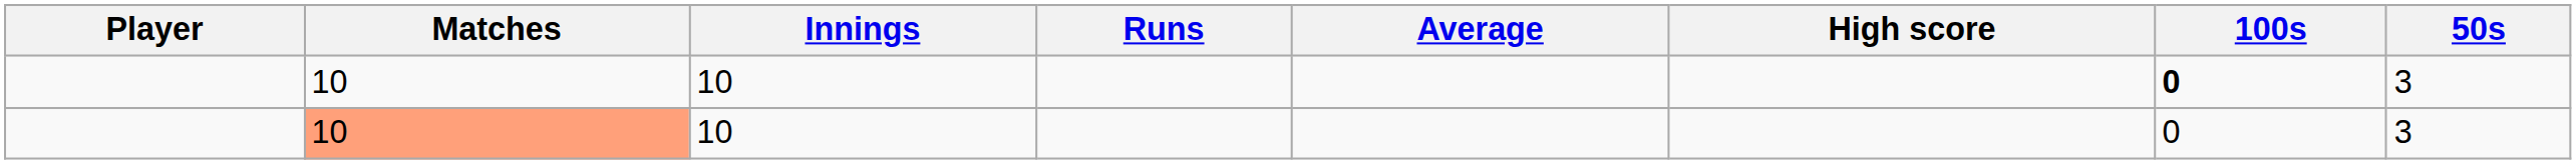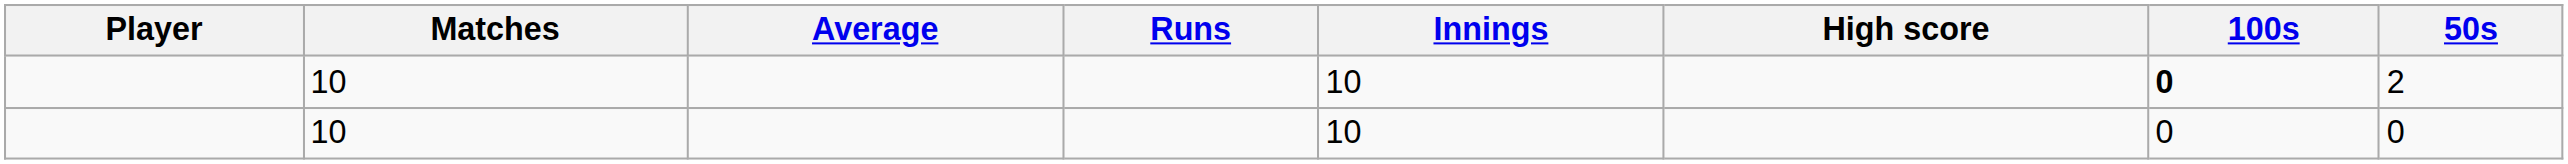columns swapped: Innings <-> Average
row 2 | 50s: 3 -> 2
row 3 | Matches: lightsalmon background -> no background
row 3 | 50s: 3 -> 0
